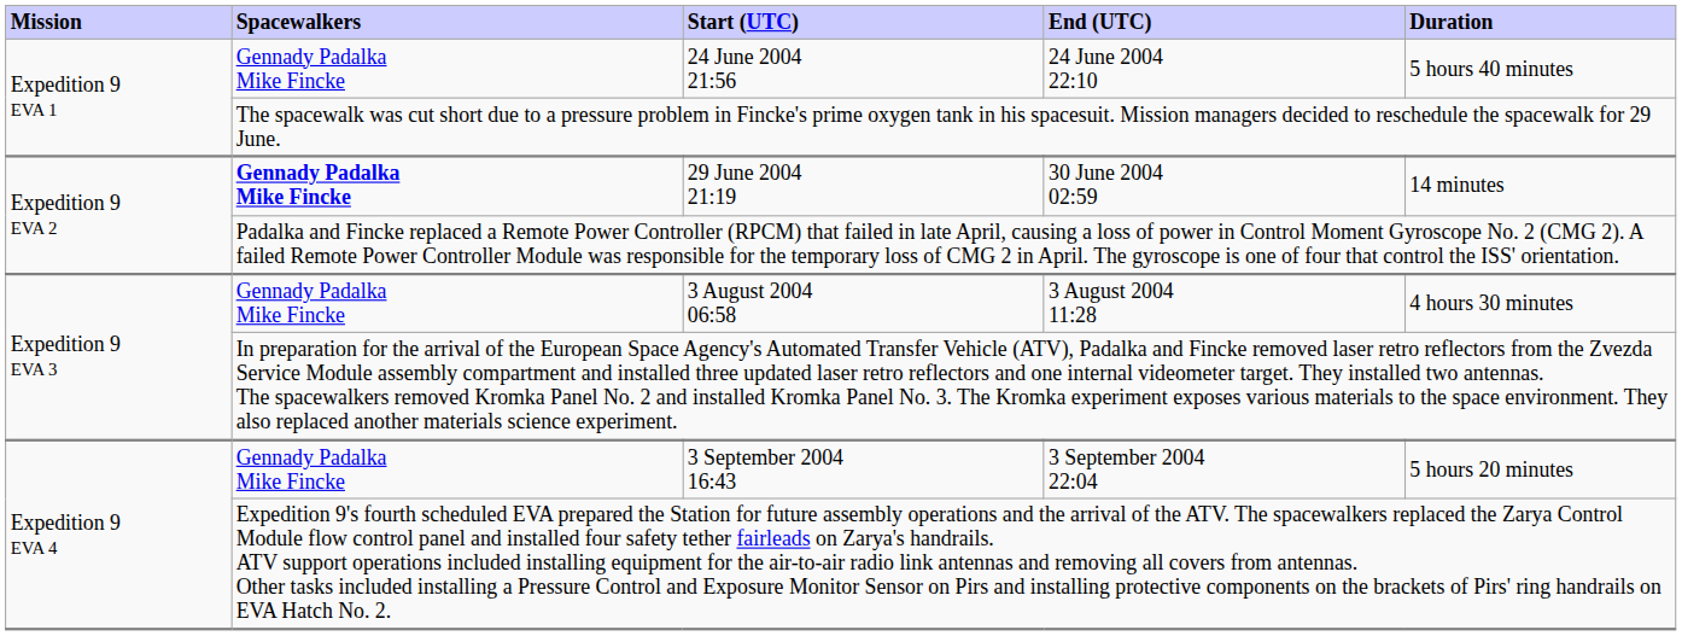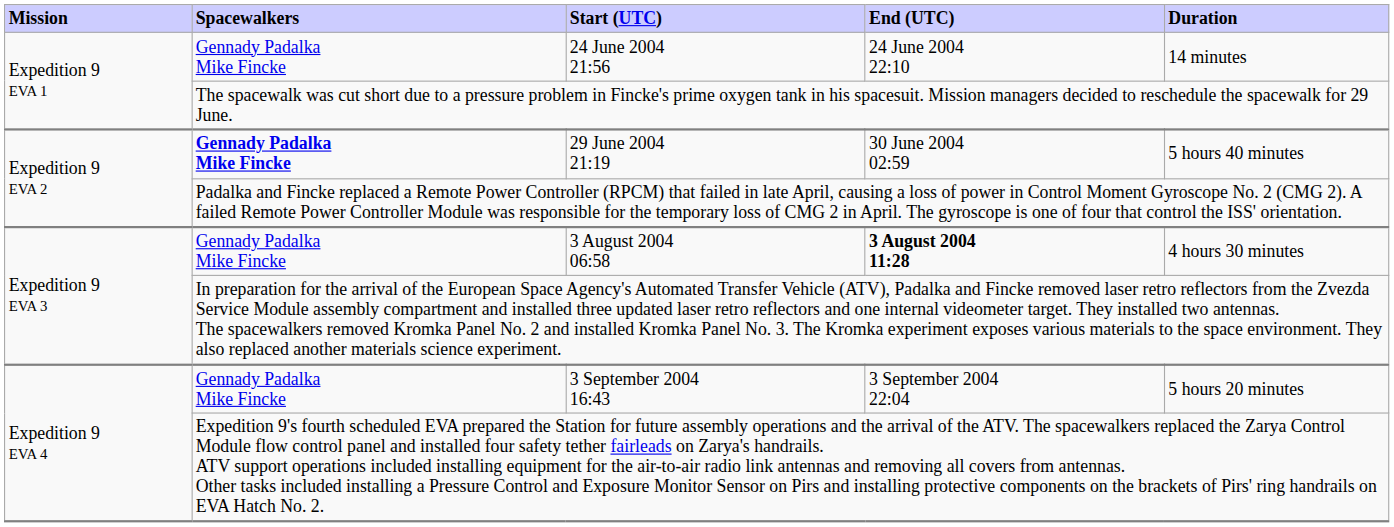24 June 2004 21:56 | Duration: 5 hours 40 minutes -> 14 minutes
29 June 2004 21:19 | Duration: 14 minutes -> 5 hours 40 minutes
3 August 2004 06:58 | End (UTC): normal -> bold
